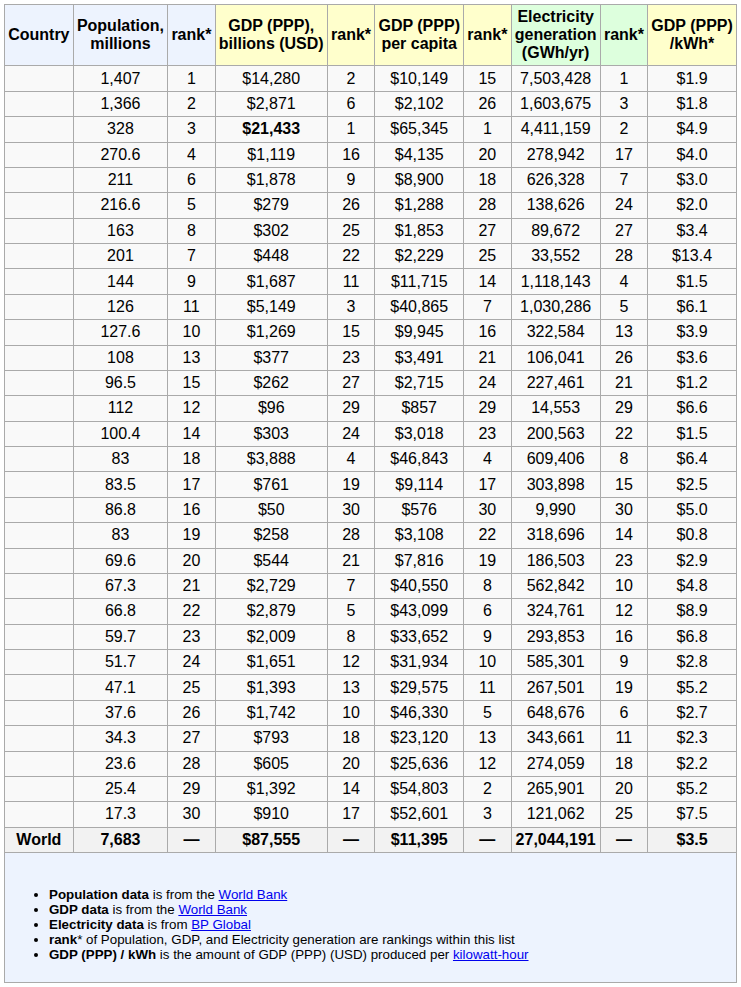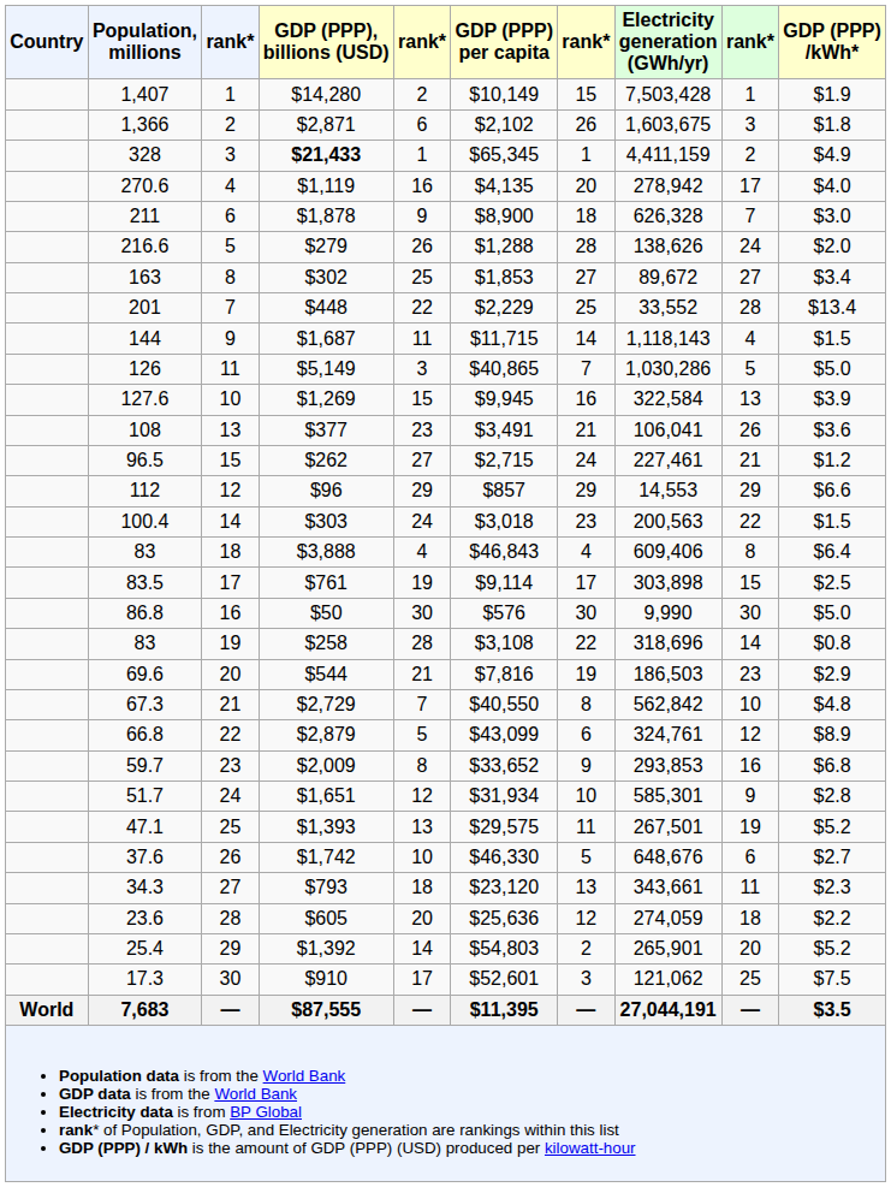row 11 | GDP (PPP) /kWh*: $6.1 -> $5.0
